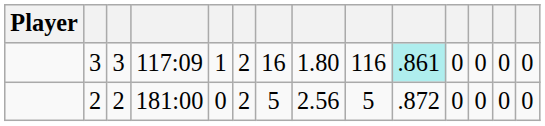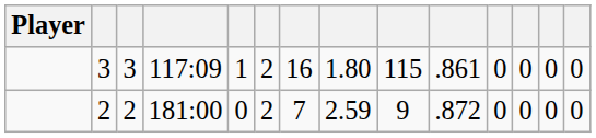row 2 | column 9: 116 -> 115
row 2 | column 10: paleturquoise background -> no background
row 3 | column 7: 5 -> 7
row 3 | column 8: 2.56 -> 2.59
row 3 | column 9: 5 -> 9
